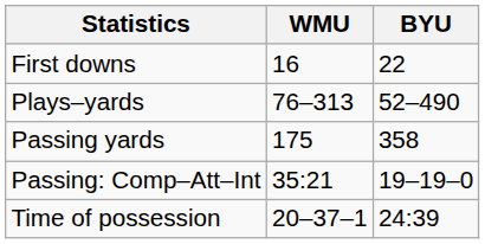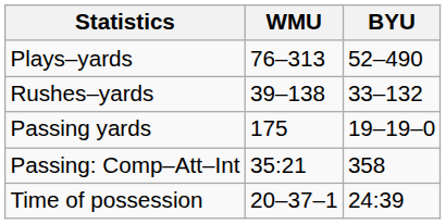- row: First downs | 16 | 22
+ row: Rushes–yards | 39–138 | 33–132
Passing yards | BYU: 358 -> 19–19–0
Passing: Comp–Att–Int | BYU: 19–19–0 -> 358
